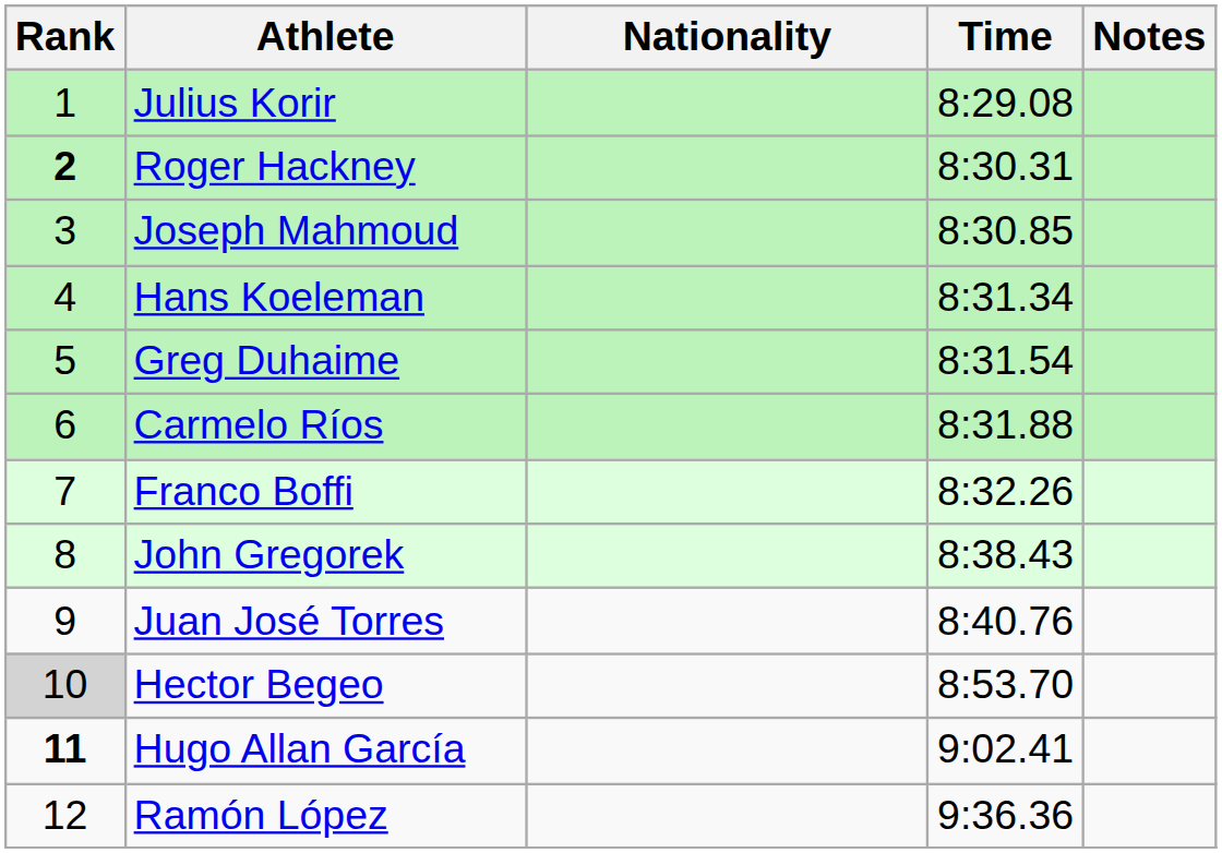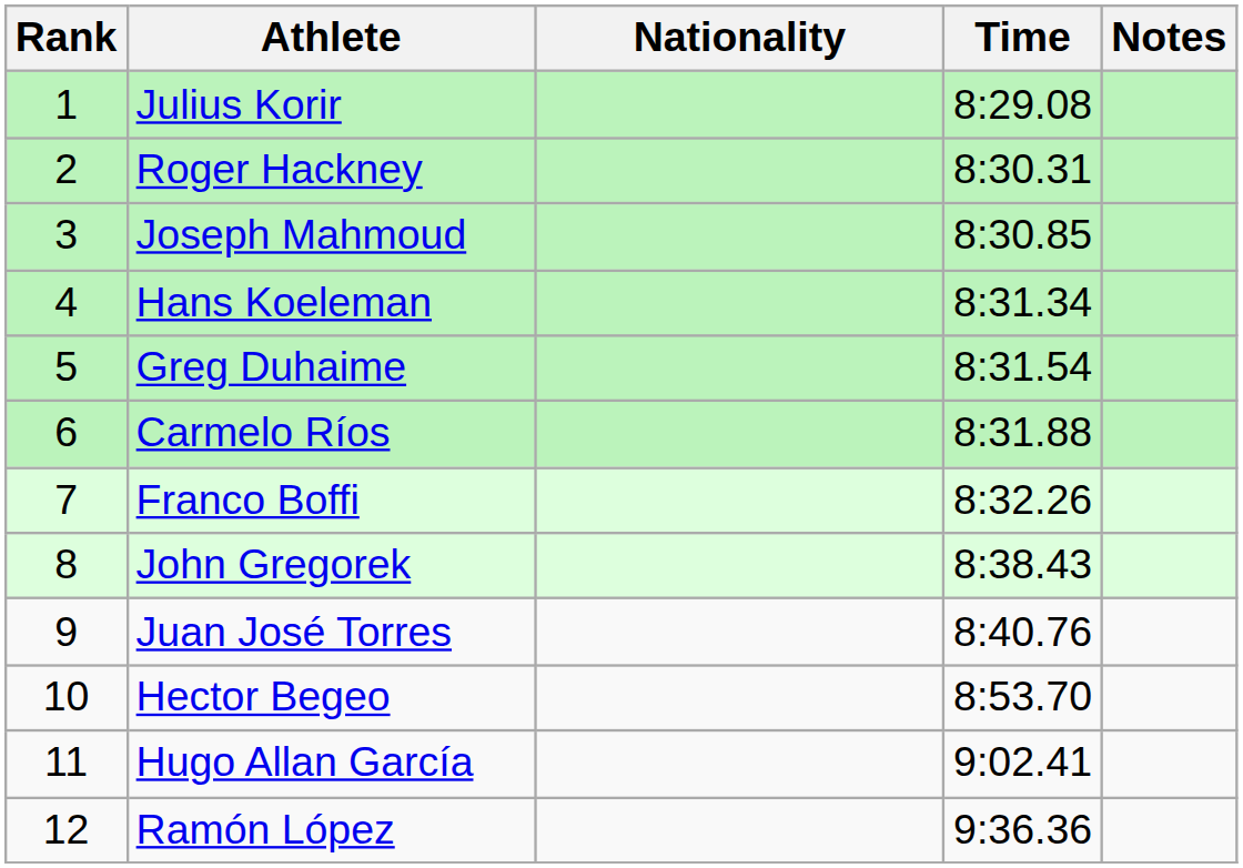Roger Hackney | Rank: bold -> normal
Hector Begeo | Rank: lightgrey background -> no background
Hugo Allan García | Rank: bold -> normal
